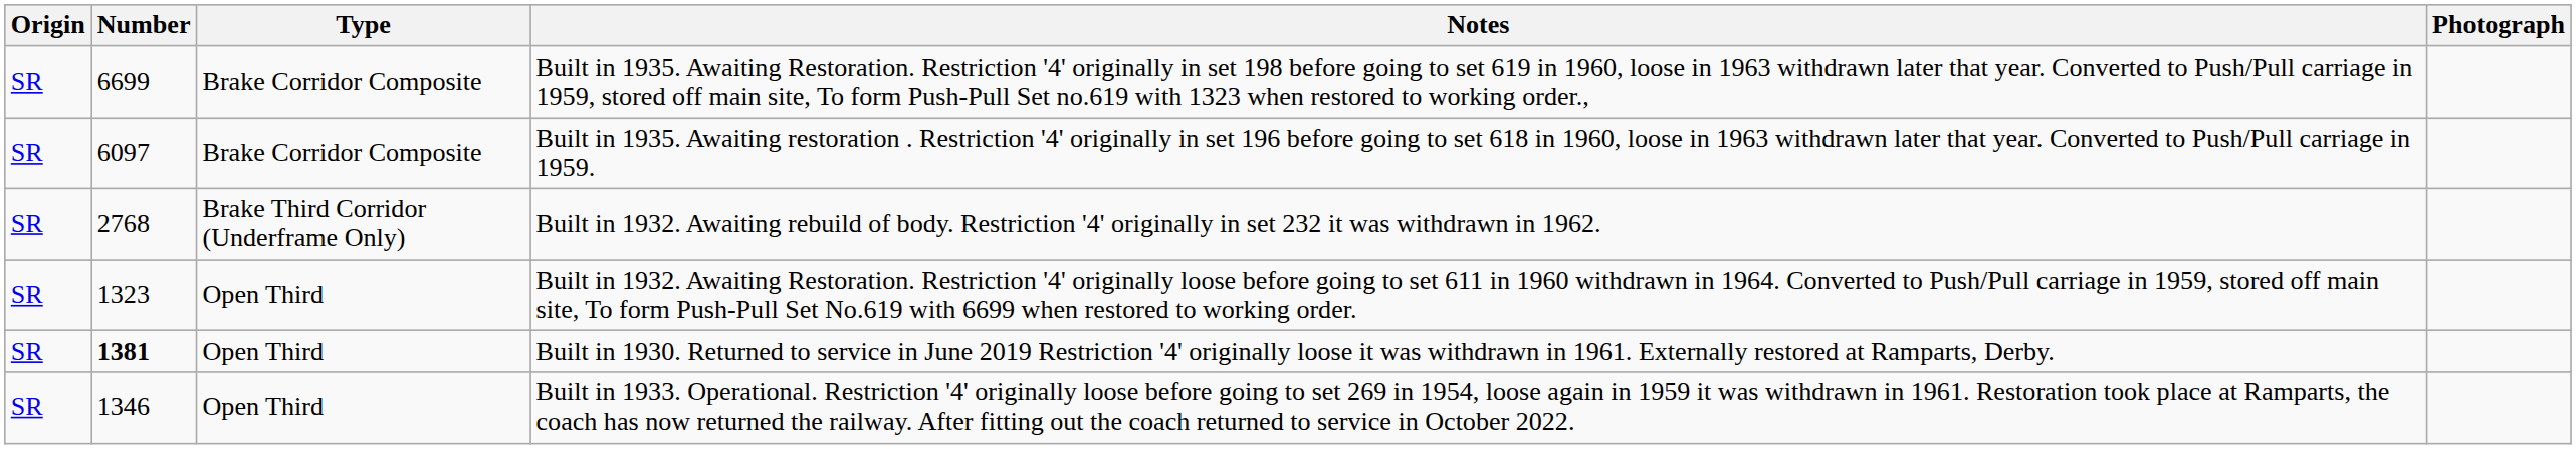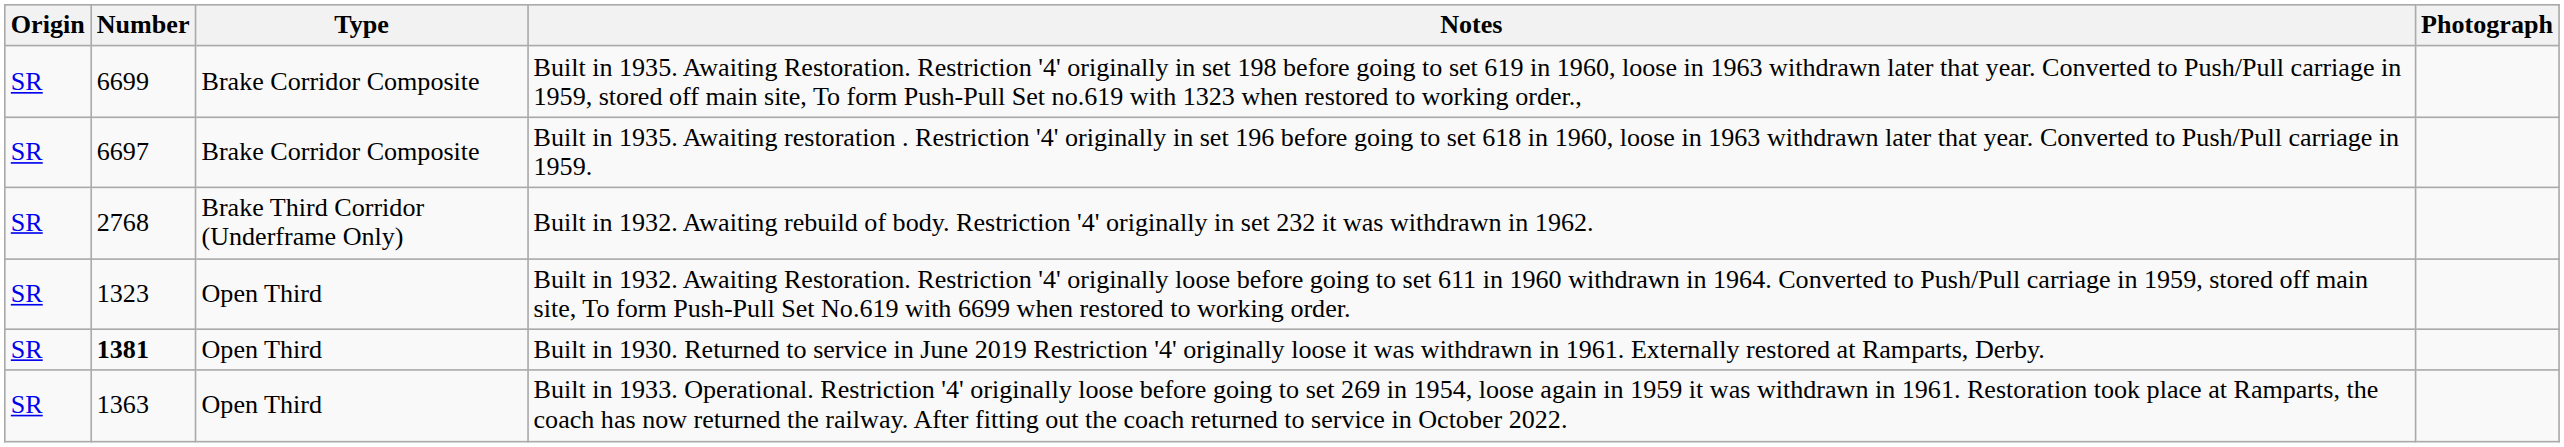row 3 | Number: 6097 -> 6697
row 7 | Number: 1346 -> 1363
